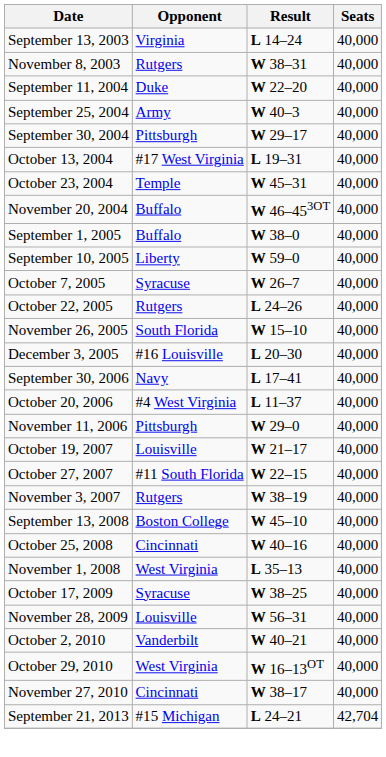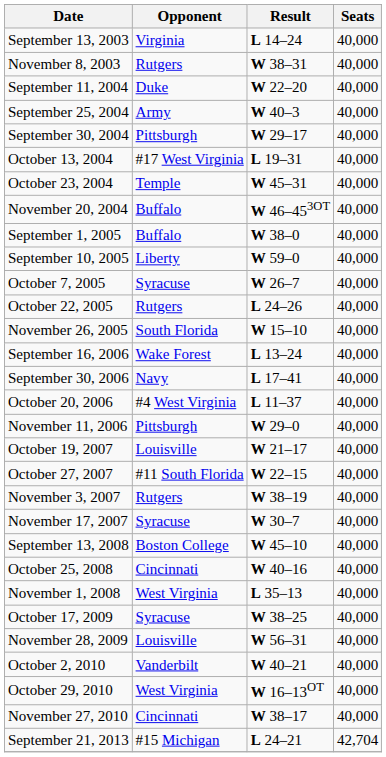- row: December 3, 2005 | #16 Louisville | L 20–30 | 40,000
+ row: September 16, 2006 | Wake Forest | L 13–24 | 40,000
+ row: November 17, 2007 | Syracuse | W 30–7 | 40,000
